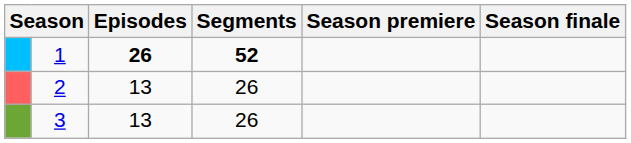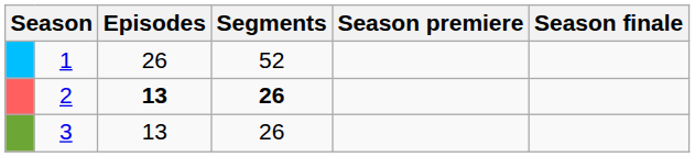1 | Episodes: bold -> normal
1 | Segments: bold -> normal
2 | Episodes: normal -> bold
2 | Segments: normal -> bold
